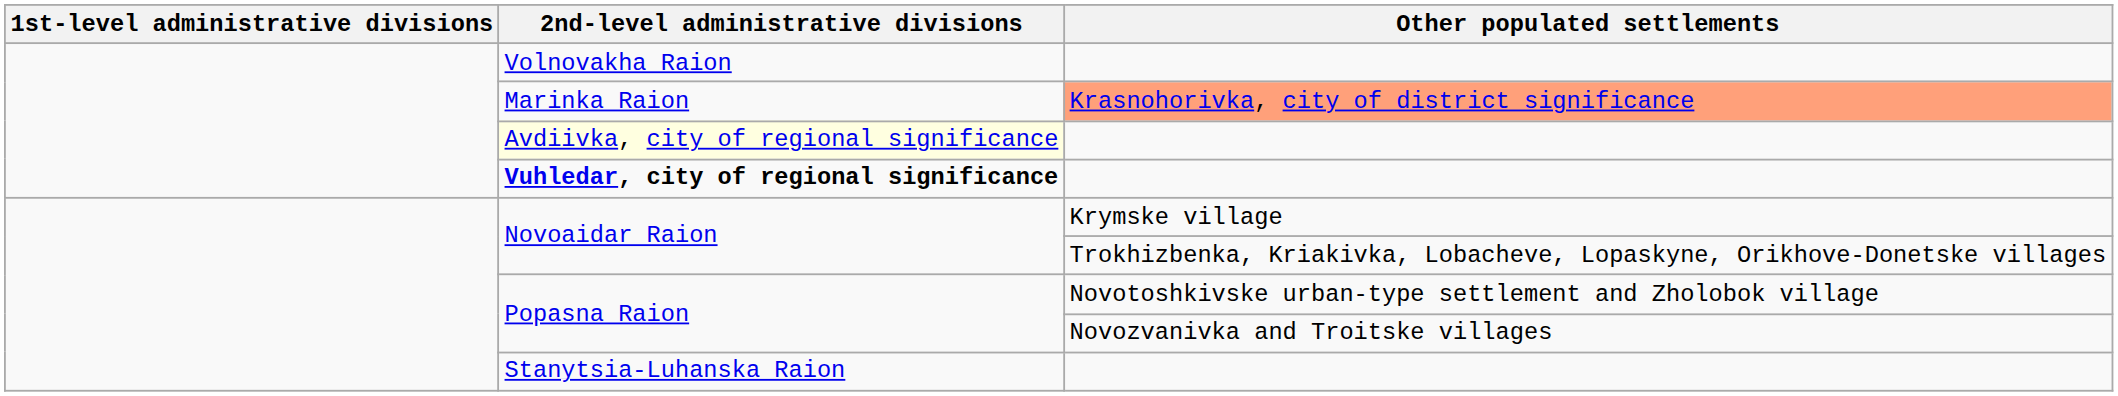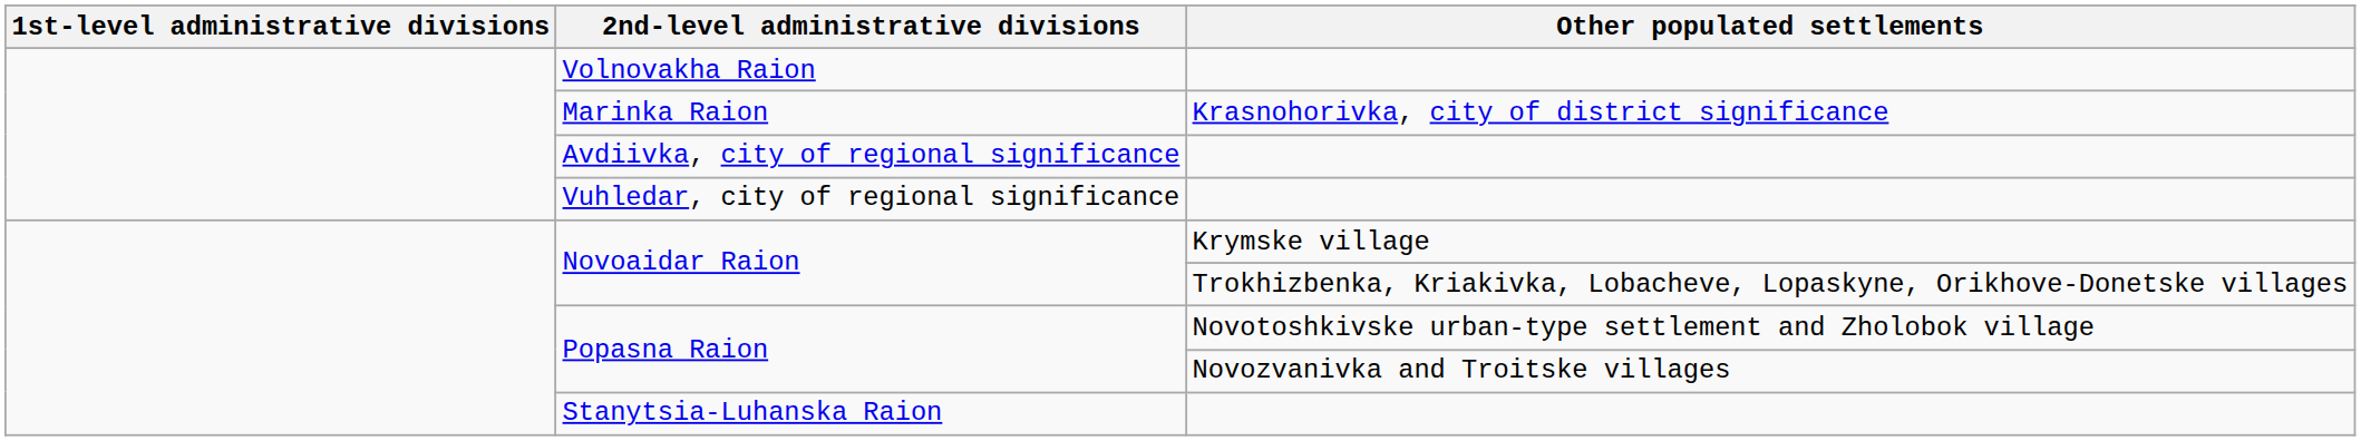Marinka Raion | Other populated settlements: lightsalmon background -> no background
Avdiivka, city of regional significance | 2nd-level administrative divisions: lightyellow background -> no background
Vuhledar, city of regional significance | 2nd-level administrative divisions: bold -> normal
